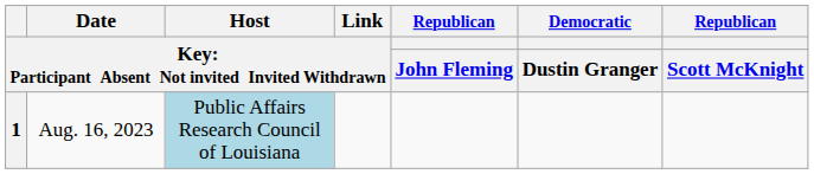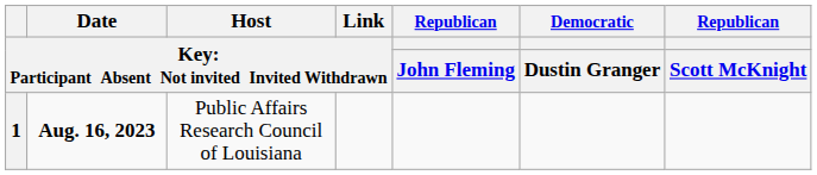1 | column 2: normal -> bold
1 | column 3: lightblue background -> no background
